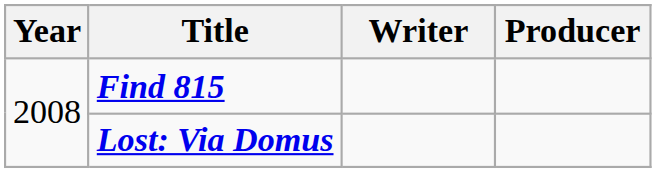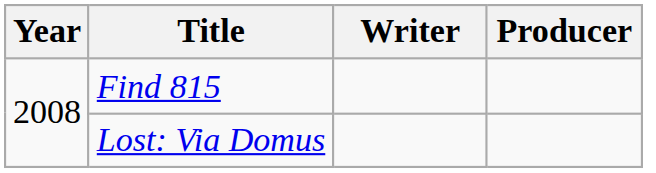Find 815 | Title: bold -> normal
Lost: Via Domus | Title: bold -> normal
